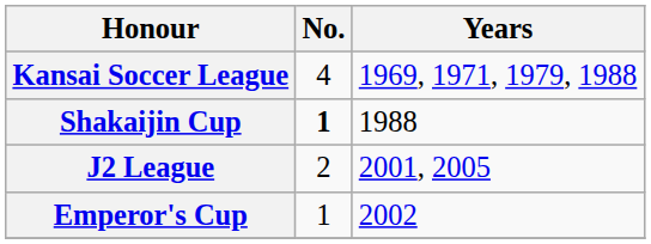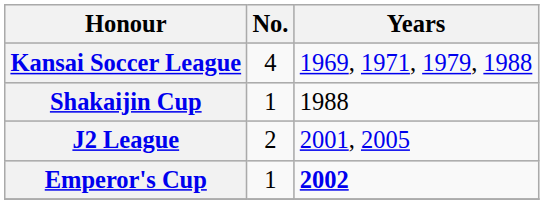Shakaijin Cup | No.: bold -> normal
Emperor's Cup | Years: normal -> bold
